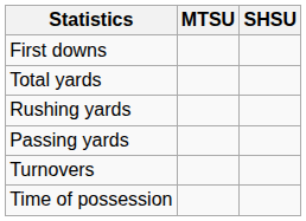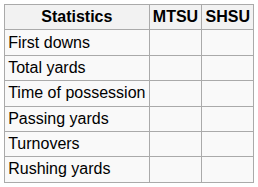rows swapped: Rushing yards <-> Time of possession
